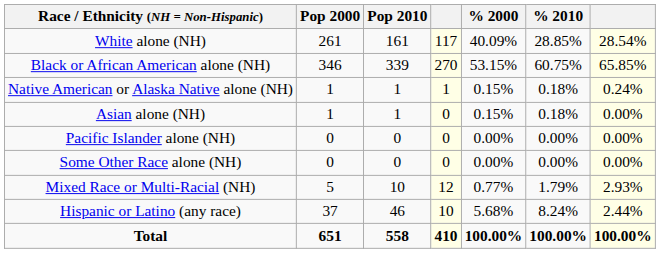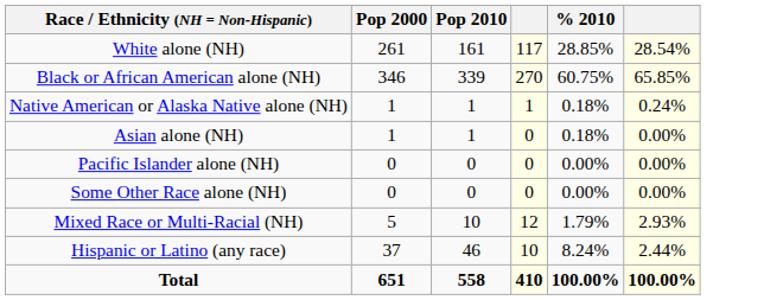- column: % 2000 | 40.09% | 53.15% | 0.15% | 0.15% | 0.00% | 0.00% | 0.77% | 5.68% | 100.00%
